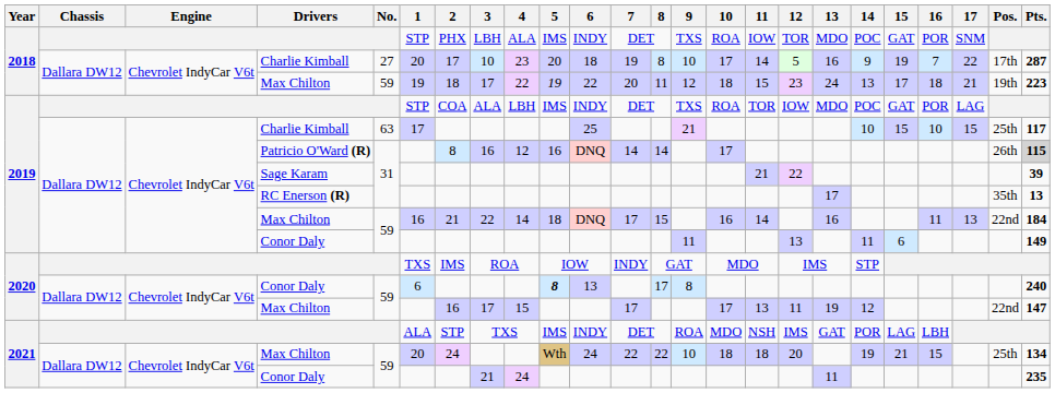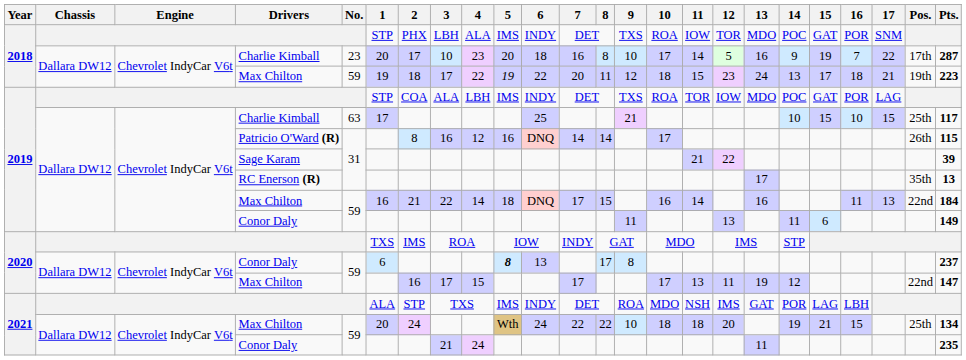2018 / Charlie Kimball | No.: 27 -> 23
2018 / Charlie Kimball | 7: 19 -> 16
Patricio O'Ward (R) | Pts.: lightgrey background -> no background
2020 / Conor Daly | Pts.: 240 -> 237
